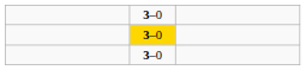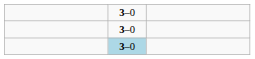row 2 | column 2: gold background -> no background
row 3 | column 2: no background -> lightblue background
